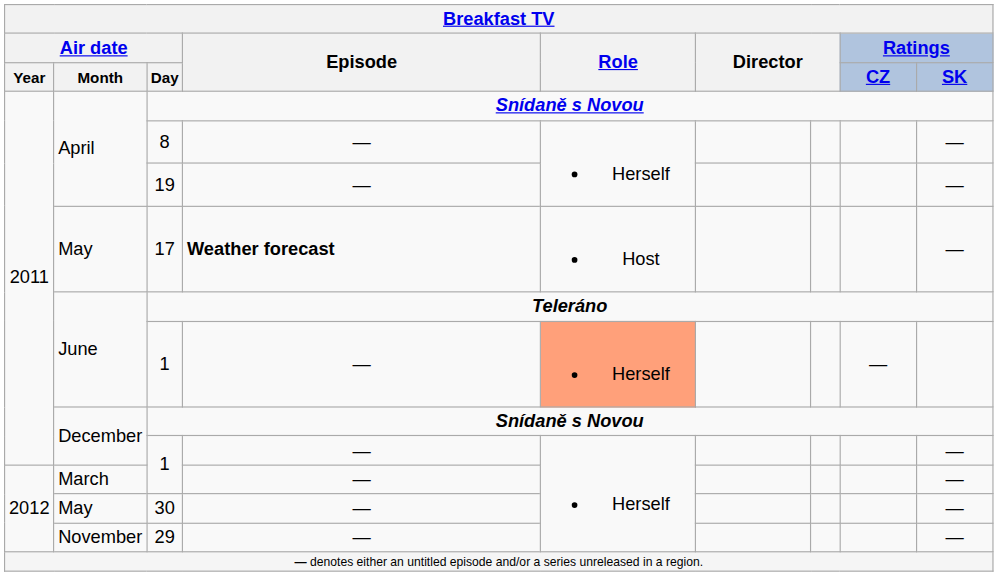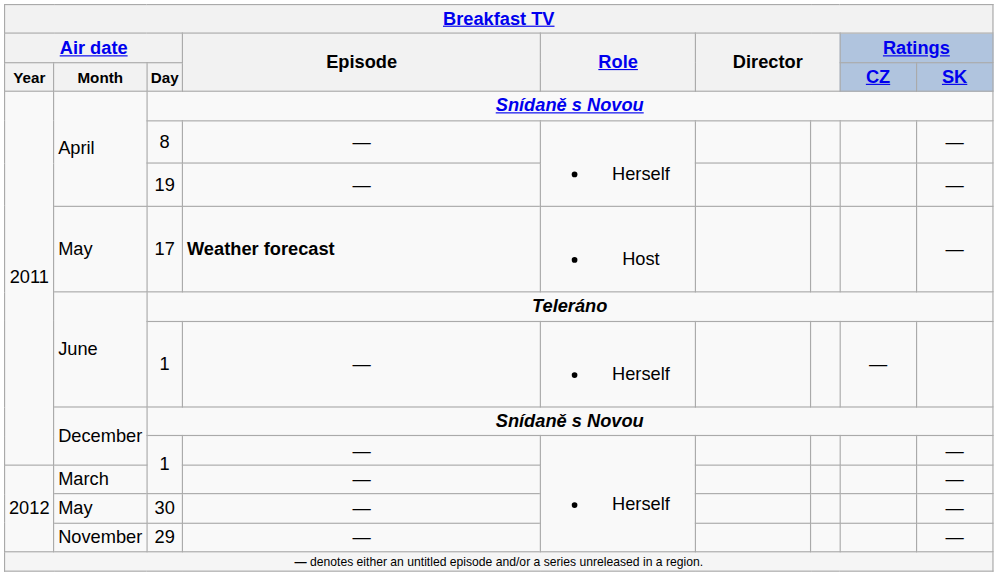June / 1 | Role: lightsalmon background -> no background
